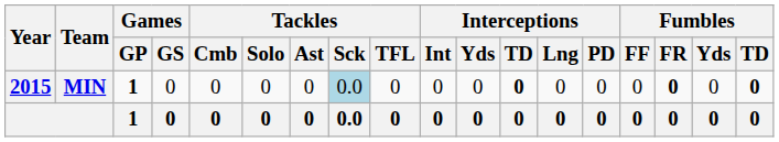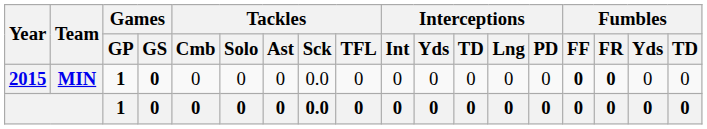MIN | Games / GS: normal -> bold
MIN | Tackles / Sck: lightblue background -> no background
MIN | Interceptions / TD: bold -> normal
MIN | Fumbles / FF: normal -> bold
MIN | Fumbles / TD: bold -> normal
